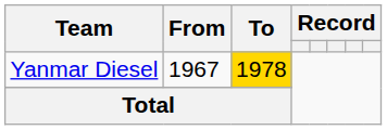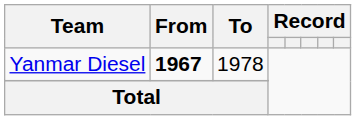Yanmar Diesel | From: normal -> bold
Yanmar Diesel | To: gold background -> no background
